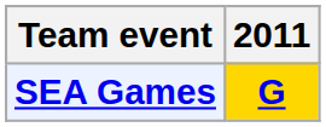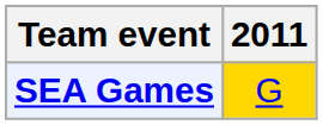SEA Games | 2011: bold -> normal
